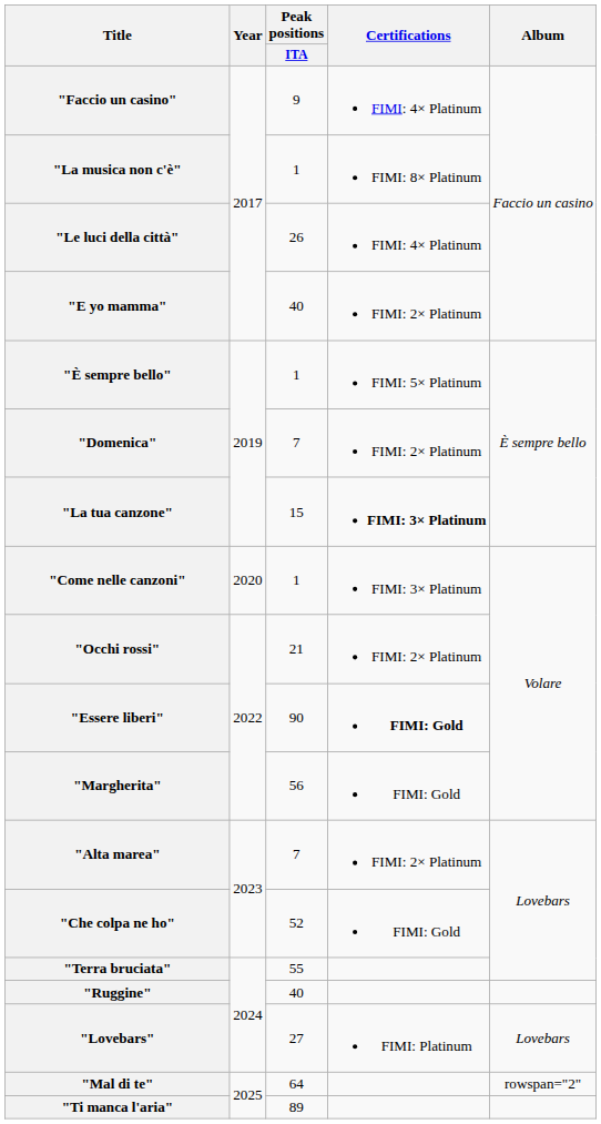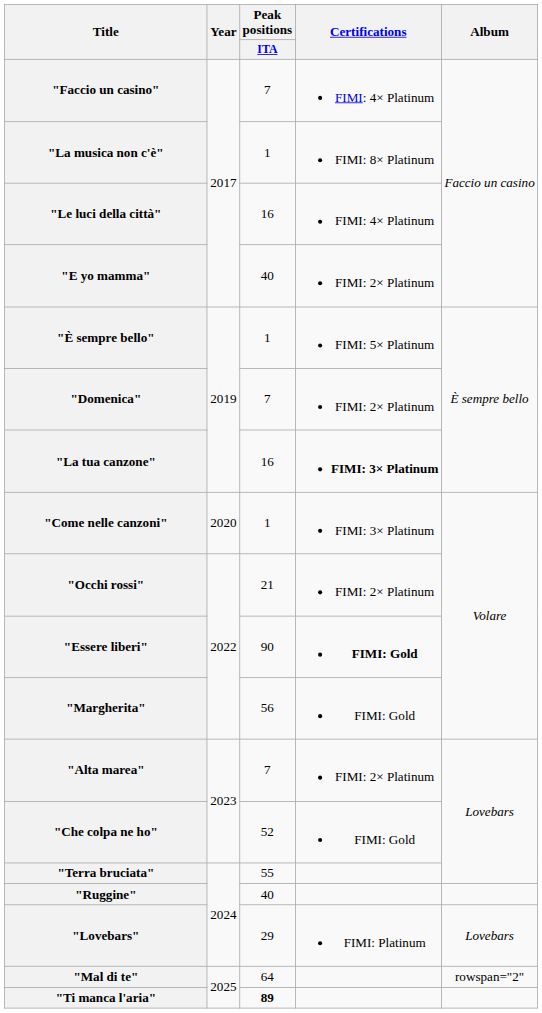"Faccio un casino" | Peak positions / ITA: 9 -> 7
"Le luci della città" | Peak positions / ITA: 26 -> 16
"La tua canzone" | Peak positions / ITA: 15 -> 16
"Lovebars" | Peak positions / ITA: 27 -> 29
"Ti manca l'aria" | Peak positions / ITA: normal -> bold
